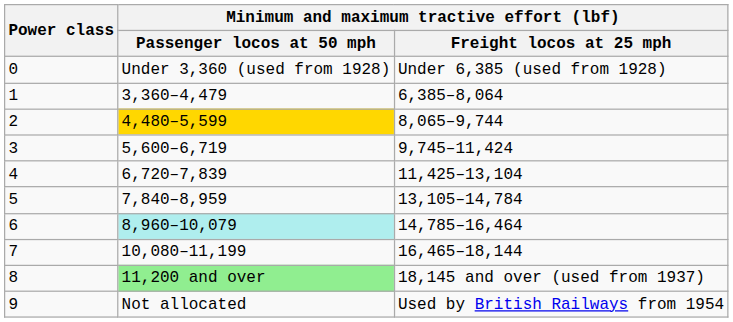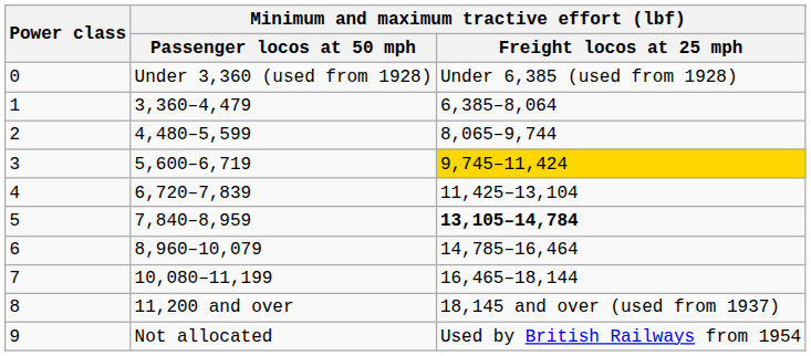2 | column 2: gold background -> no background
3 | column 3: no background -> gold background
5 | column 3: normal -> bold
6 | column 2: paleturquoise background -> no background
8 | column 2: lightgreen background -> no background
